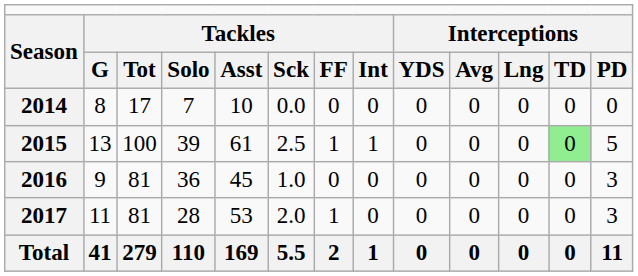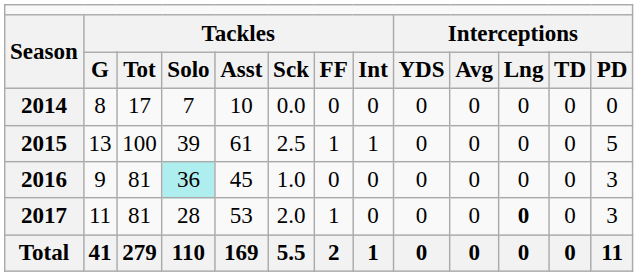2015 | column 12: lightgreen background -> no background
2016 | column 4: no background -> paleturquoise background
2017 | column 11: normal -> bold
